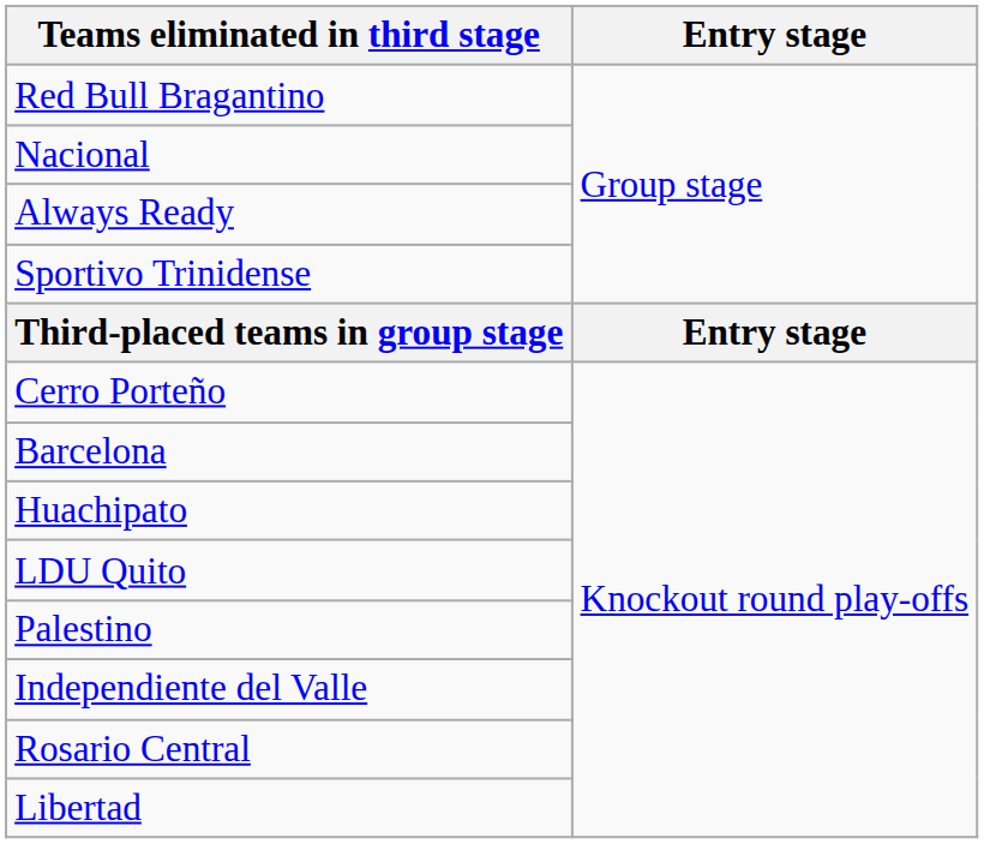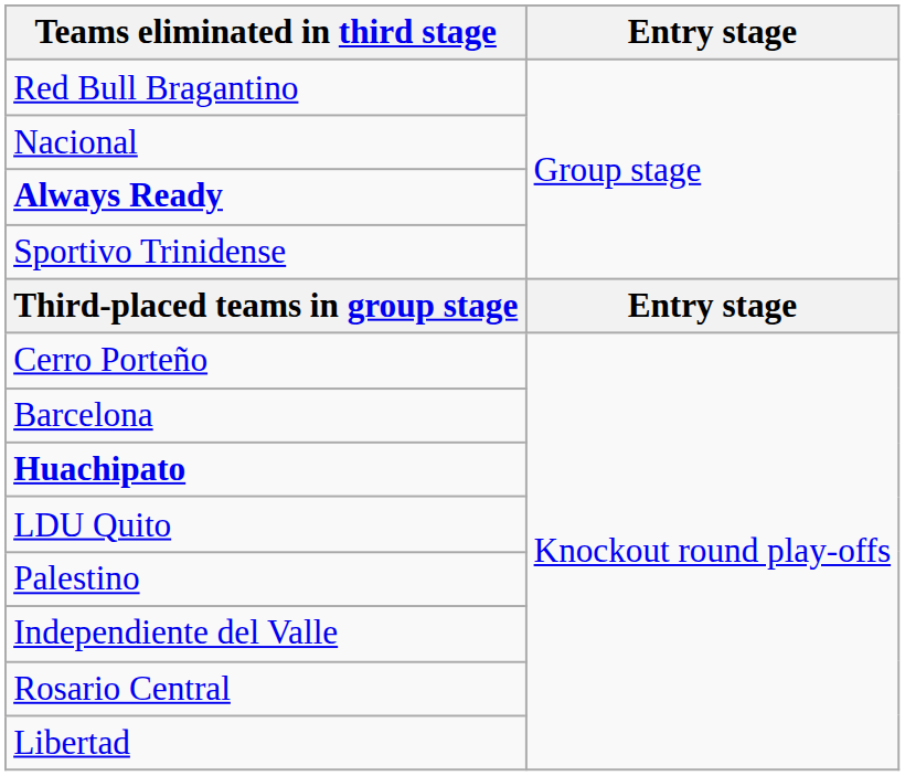Always Ready | Teams eliminated in third stage: normal -> bold
Huachipato | Teams eliminated in third stage: normal -> bold
